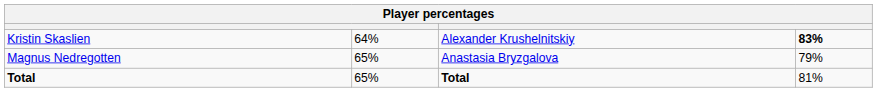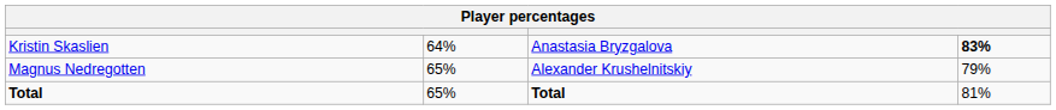Kristin Skaslien | column 3: Alexander Krushelnitskiy -> Anastasia Bryzgalova
Magnus Nedregotten | column 3: Anastasia Bryzgalova -> Alexander Krushelnitskiy
